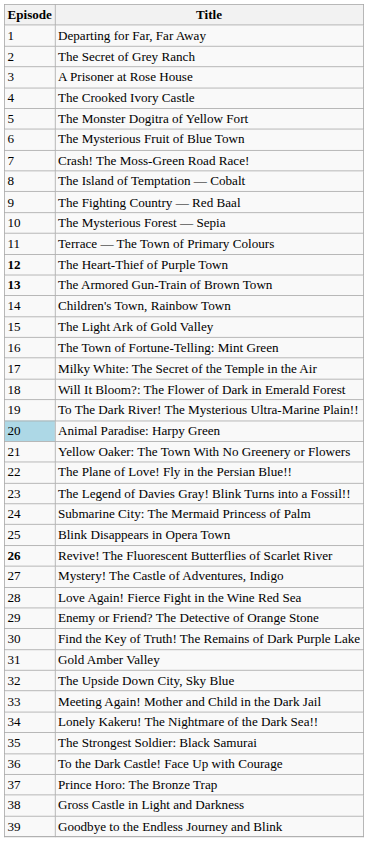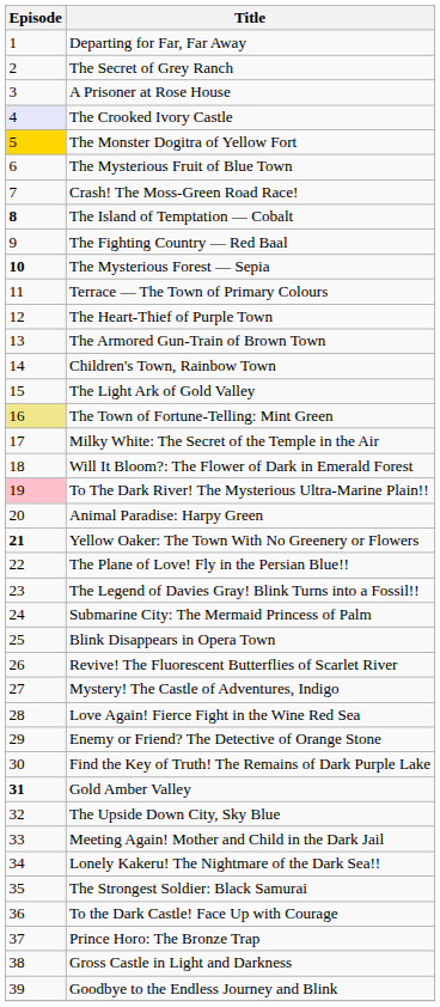The Crooked Ivory Castle | Episode: no background -> lavender background
The Monster Dogitra of Yellow Fort | Episode: no background -> gold background
The Island of Temptation — Cobalt | Episode: normal -> bold
The Mysterious Forest — Sepia | Episode: normal -> bold
The Heart-Thief of Purple Town | Episode: bold -> normal
The Armored Gun-Train of Brown Town | Episode: bold -> normal
The Town of Fortune-Telling: Mint Green | Episode: no background -> khaki background
To The Dark River! The Mysterious Ultra-Marine Plain!! | Episode: no background -> pink background
Animal Paradise: Harpy Green | Episode: lightblue background -> no background
Yellow Oaker: The Town With No Greenery or Flowers | Episode: normal -> bold
Revive! The Fluorescent Butterflies of Scarlet River | Episode: bold -> normal
Gold Amber Valley | Episode: normal -> bold
